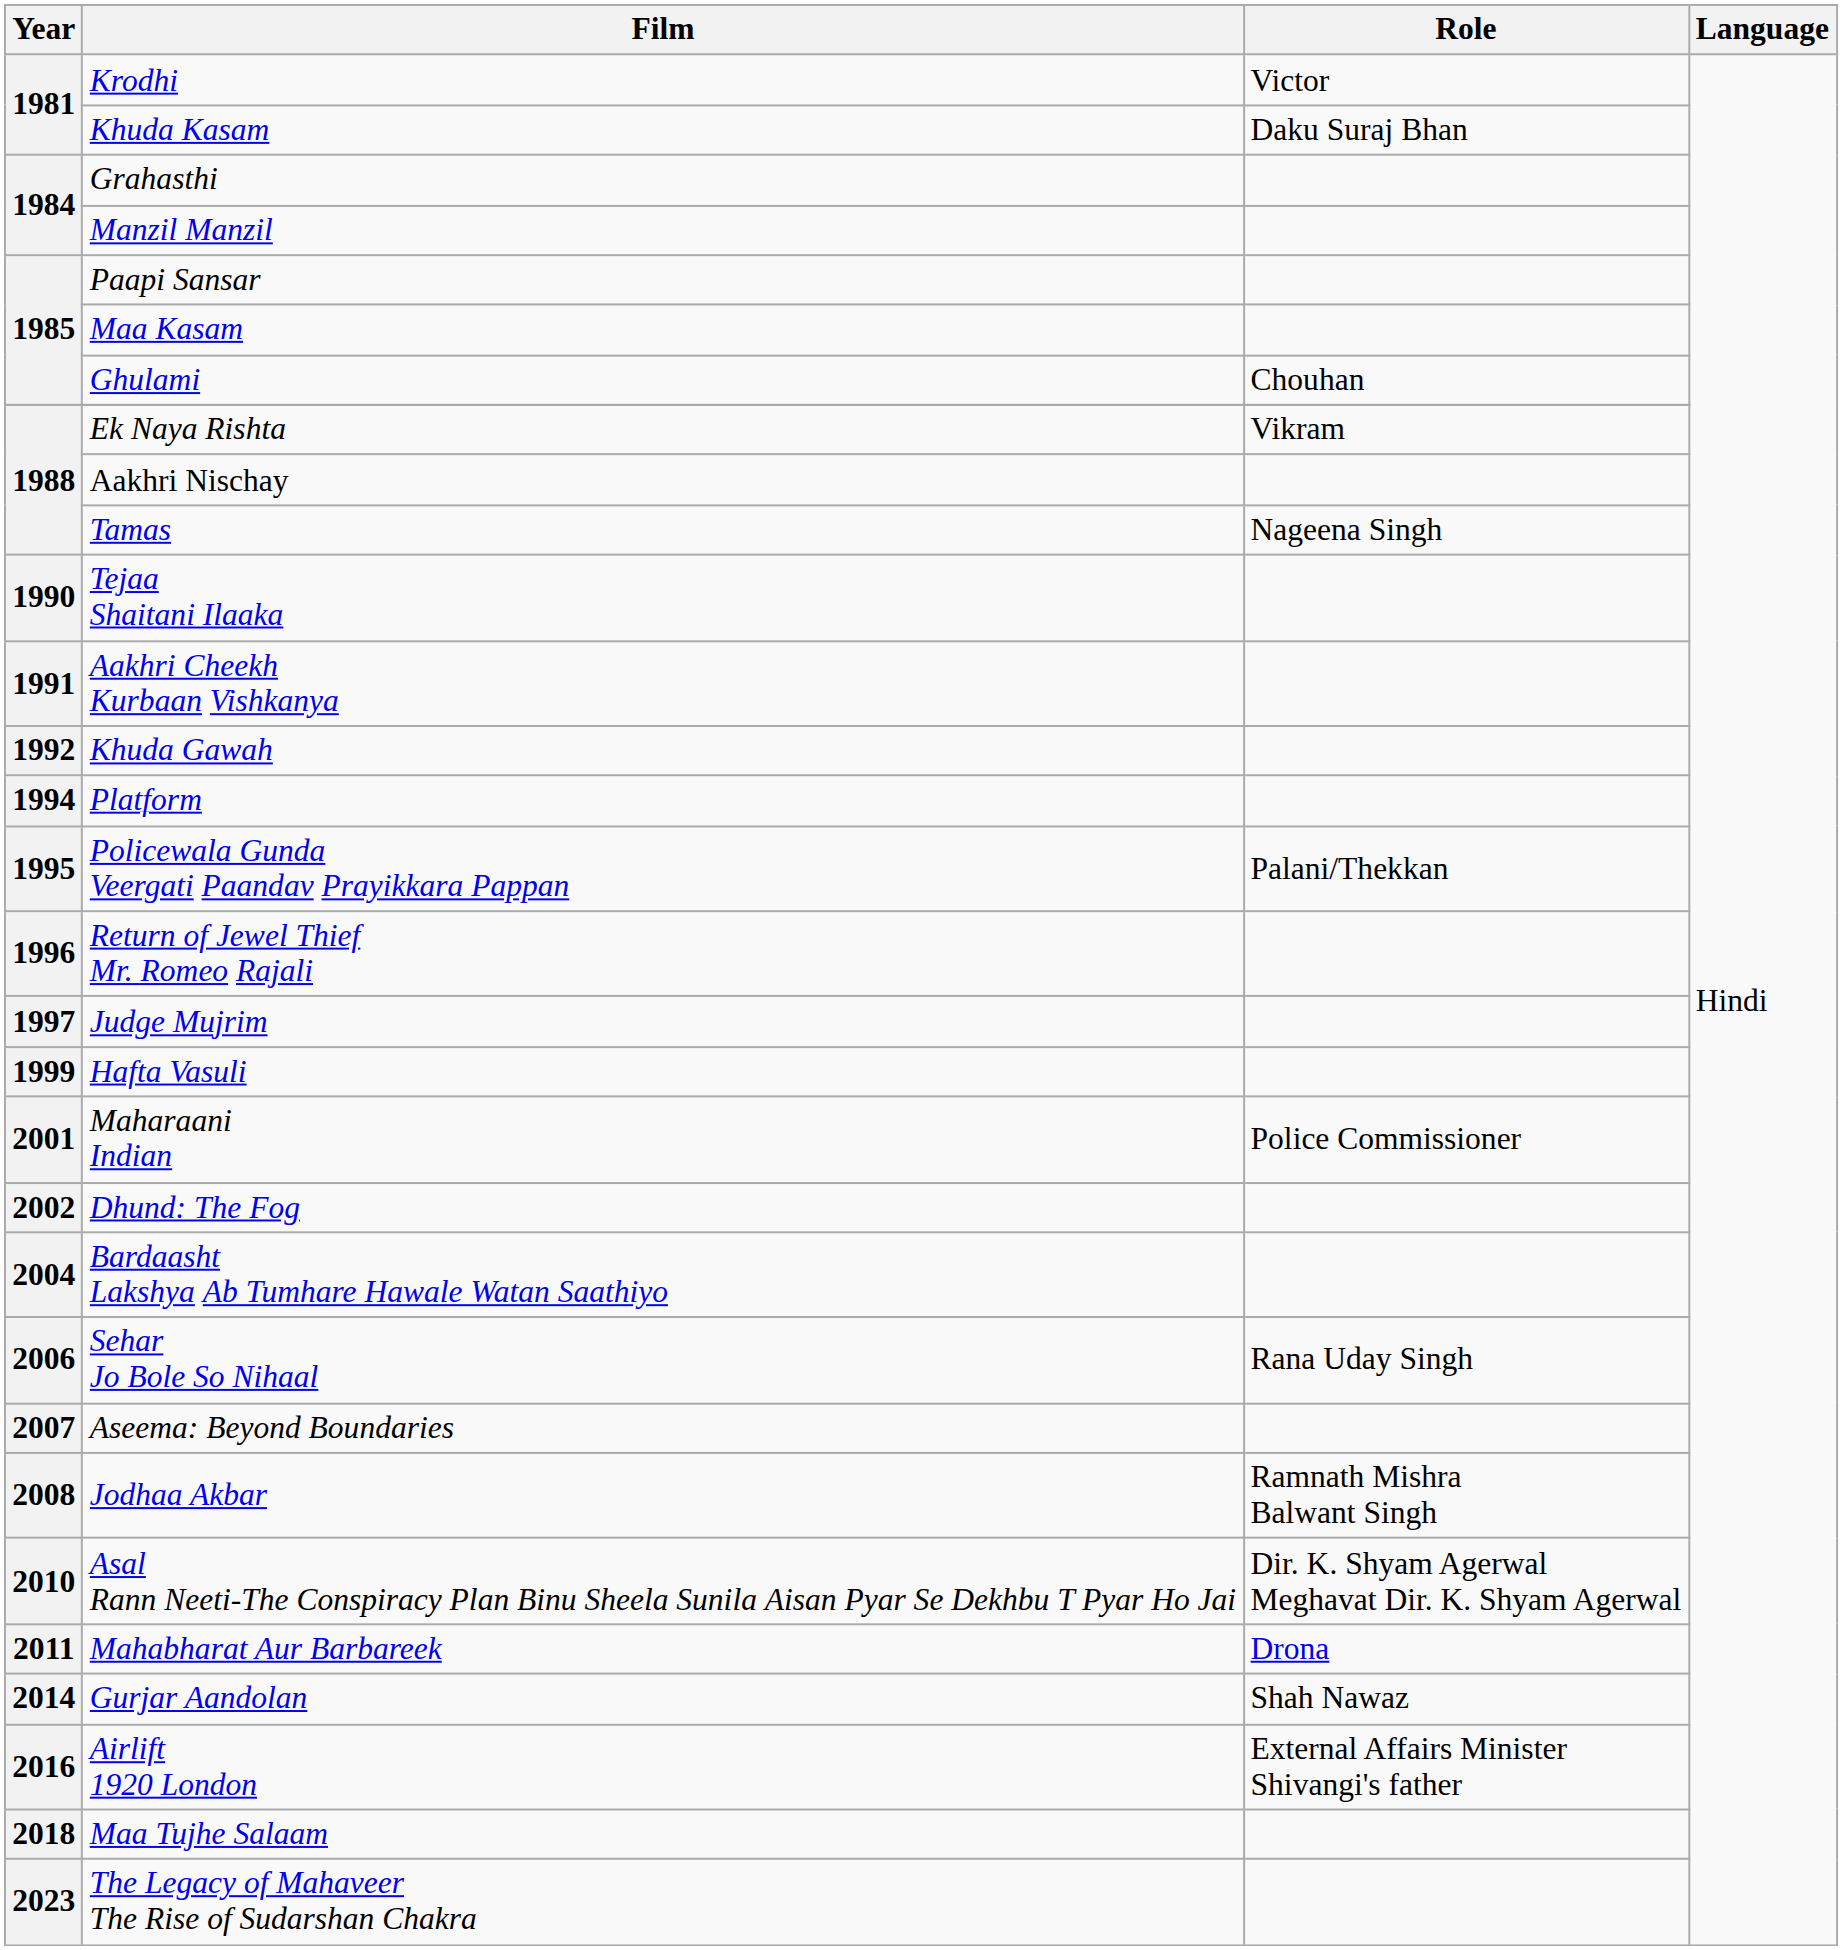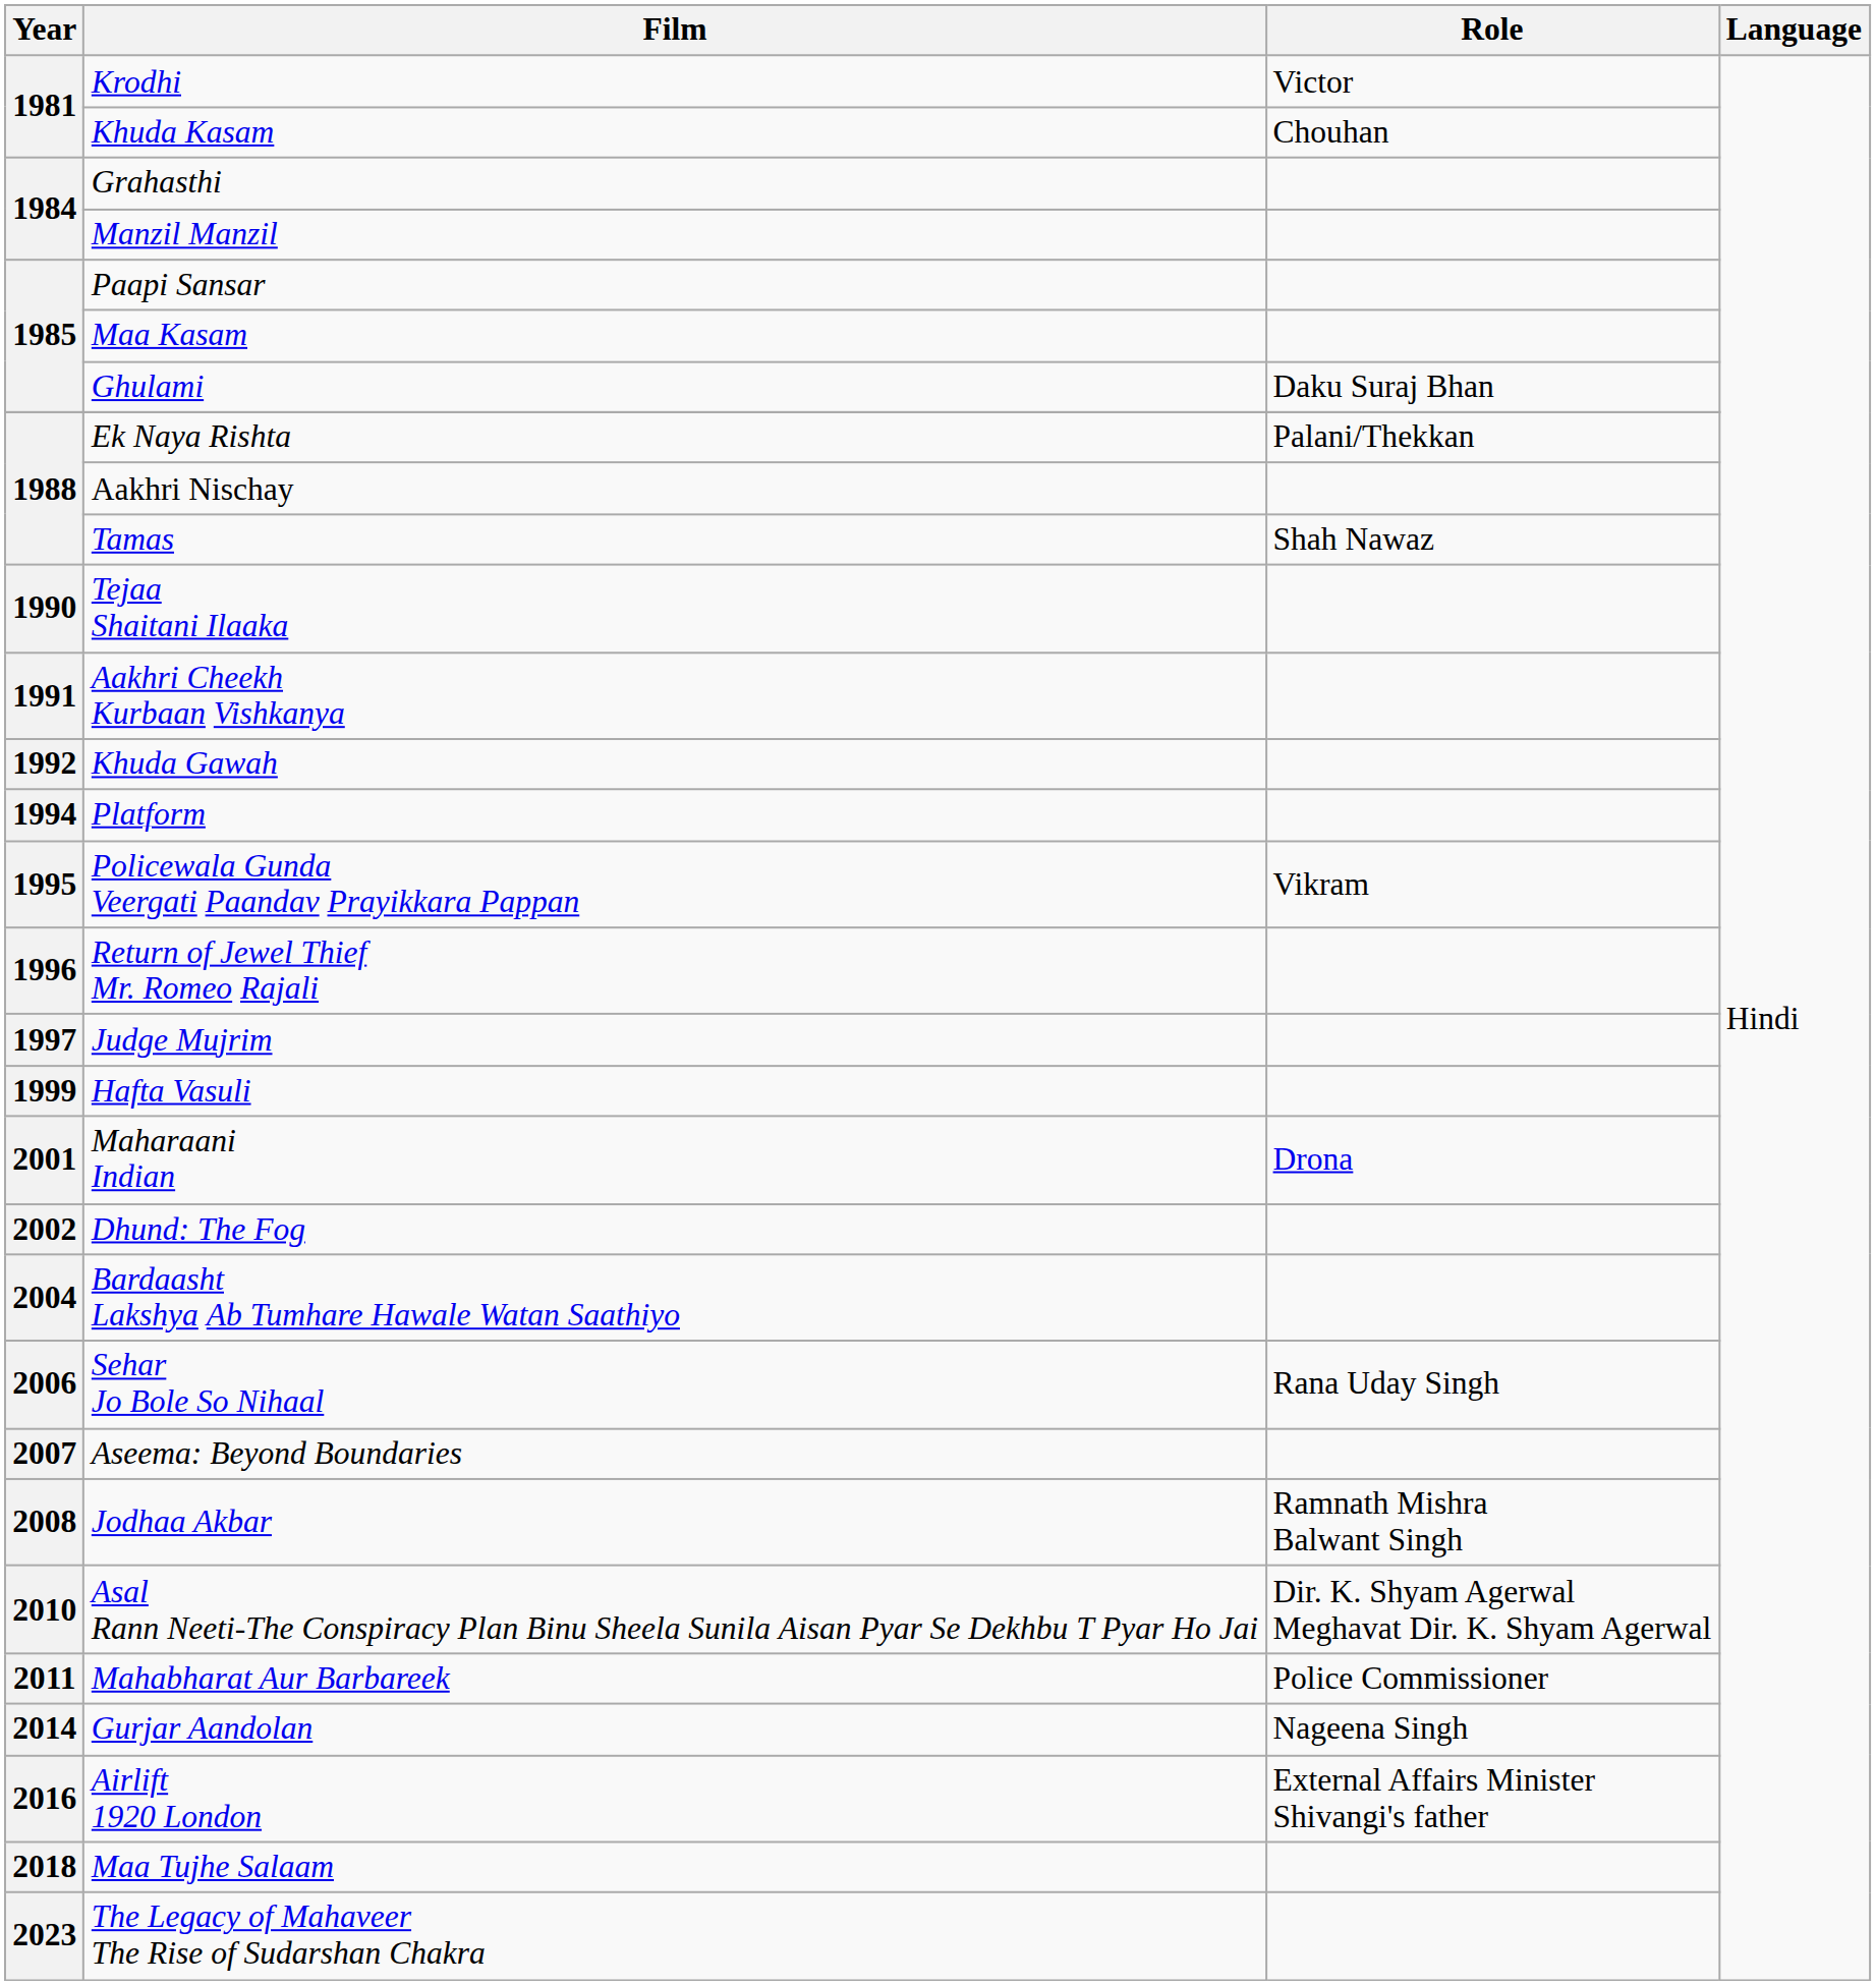Khuda Kasam | Role: Daku Suraj Bhan -> Chouhan
Ghulami | Role: Chouhan -> Daku Suraj Bhan
Ek Naya Rishta | Role: Vikram -> Palani/Thekkan
Tamas | Role: Nageena Singh -> Shah Nawaz
Policewala Gunda Veergati Paandav Prayikkara Pappan | Role: Palani/Thekkan -> Vikram
Maharaani Indian | Role: Police Commissioner -> Drona
Mahabharat Aur Barbareek | Role: Drona -> Police Commissioner
Gurjar Aandolan | Role: Shah Nawaz -> Nageena Singh
